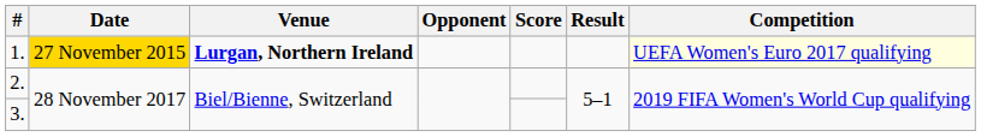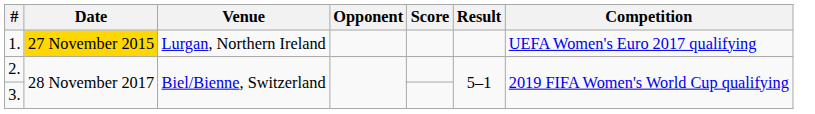1. | Venue: bold -> normal
1. | Competition: lightyellow background -> no background
